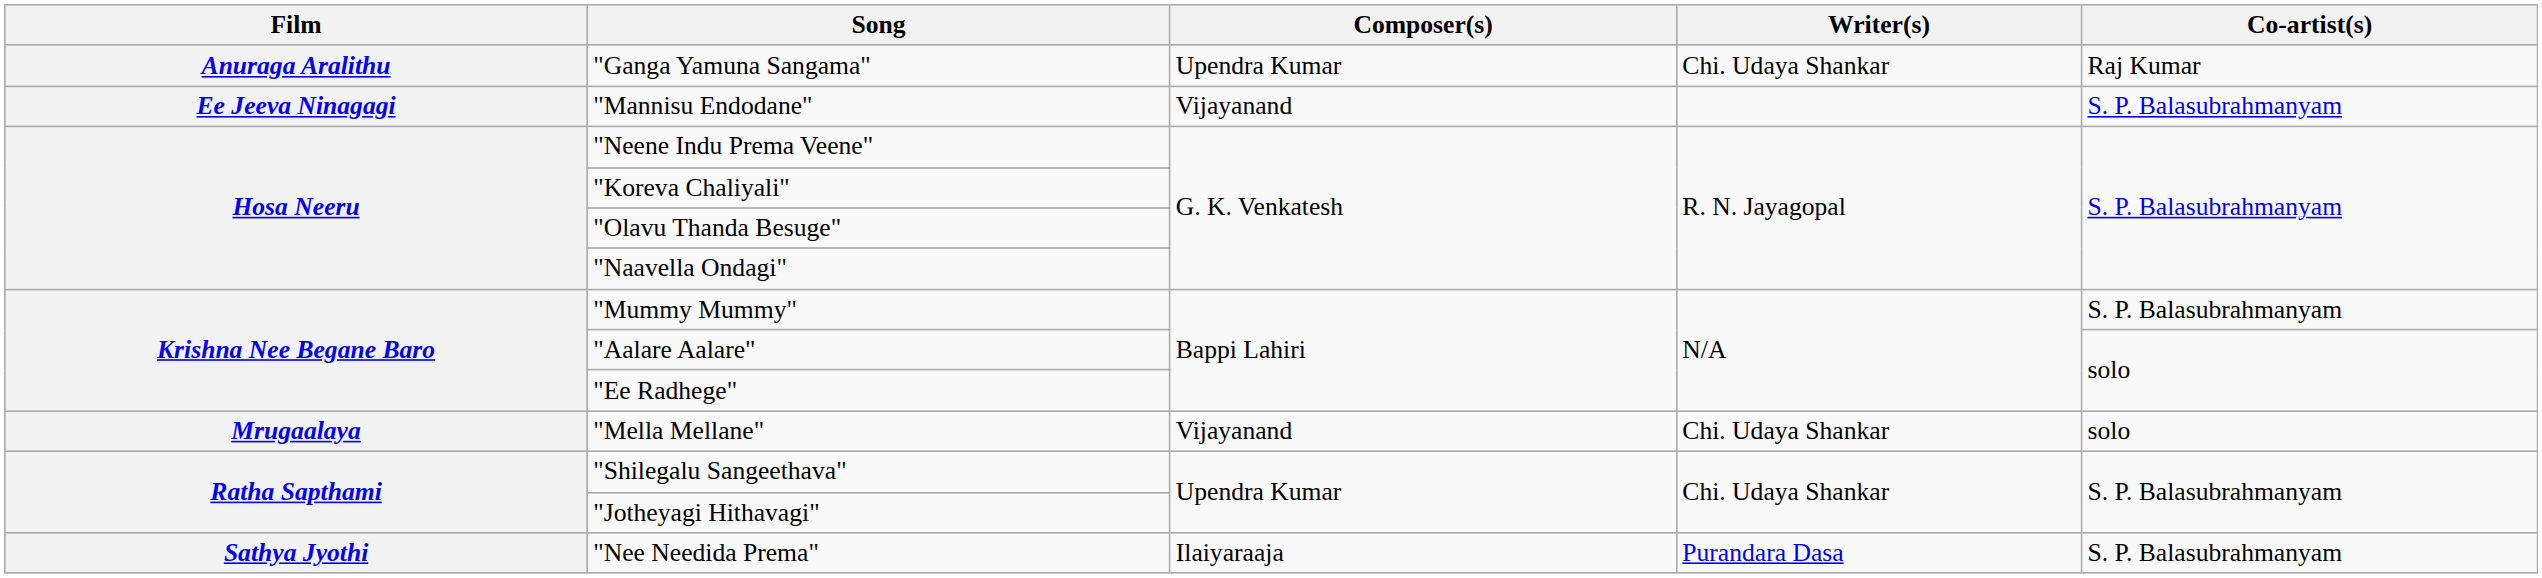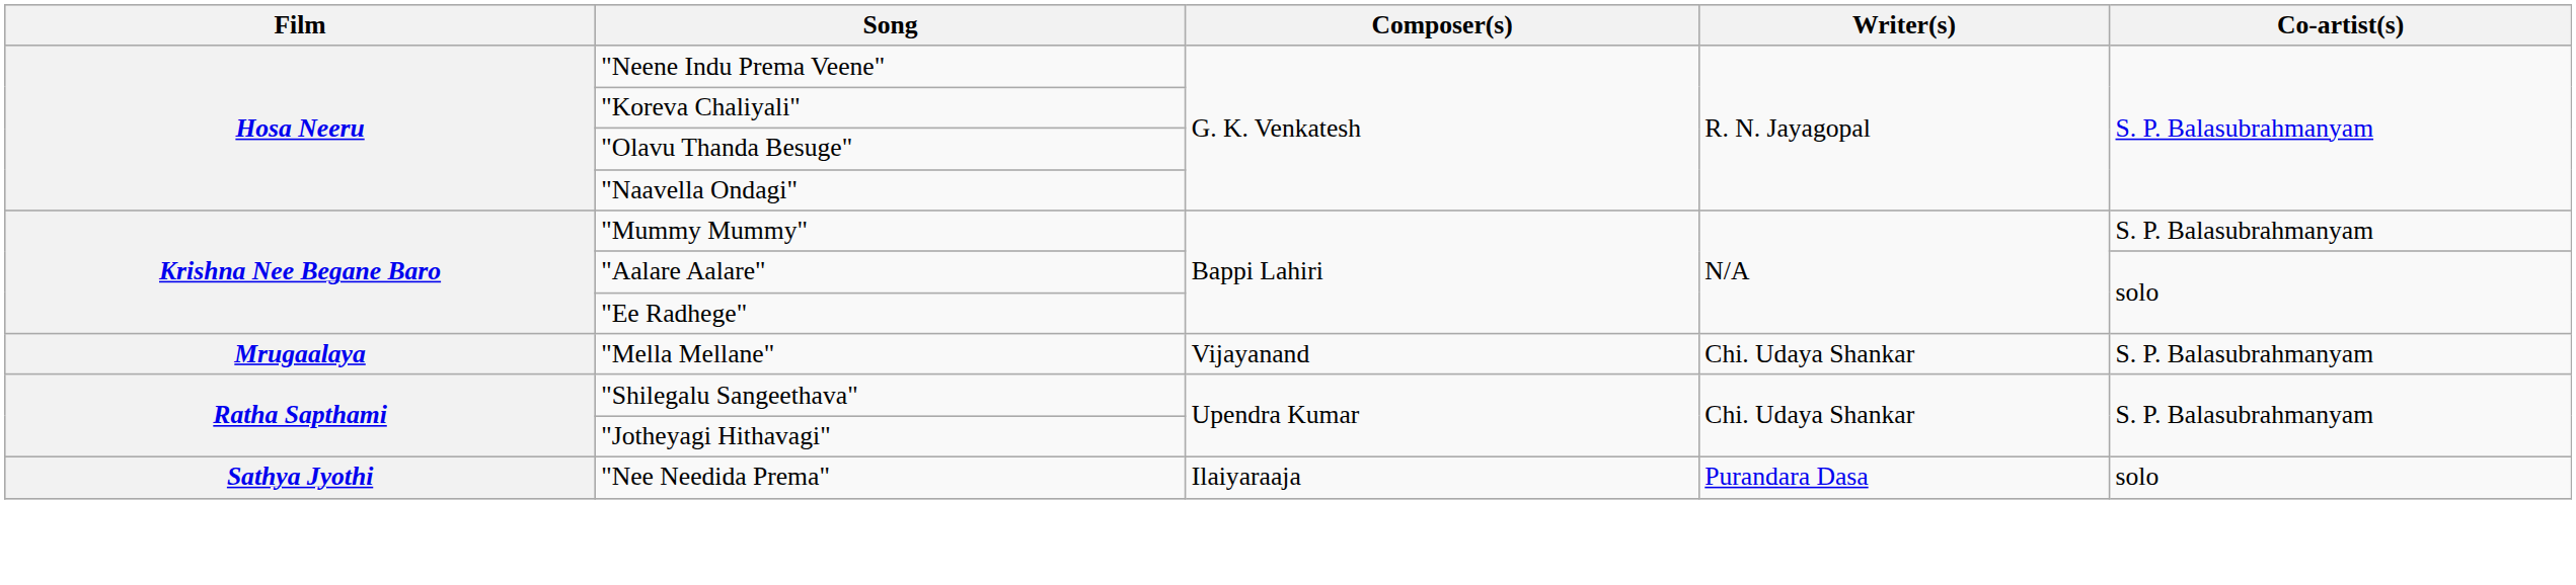- row: Anuraga Aralithu | "Ganga Yamuna Sangama" | Upendra Kumar | Chi. Udaya Shankar | Raj Kumar
- row: Ee Jeeva Ninagagi | "Mannisu Endodane" | Vijayanand | S. P. Balasubrahmanyam
"Mella Mellane" | Co-artist(s): solo -> S. P. Balasubrahmanyam
"Nee Needida Prema" | Co-artist(s): S. P. Balasubrahmanyam -> solo
